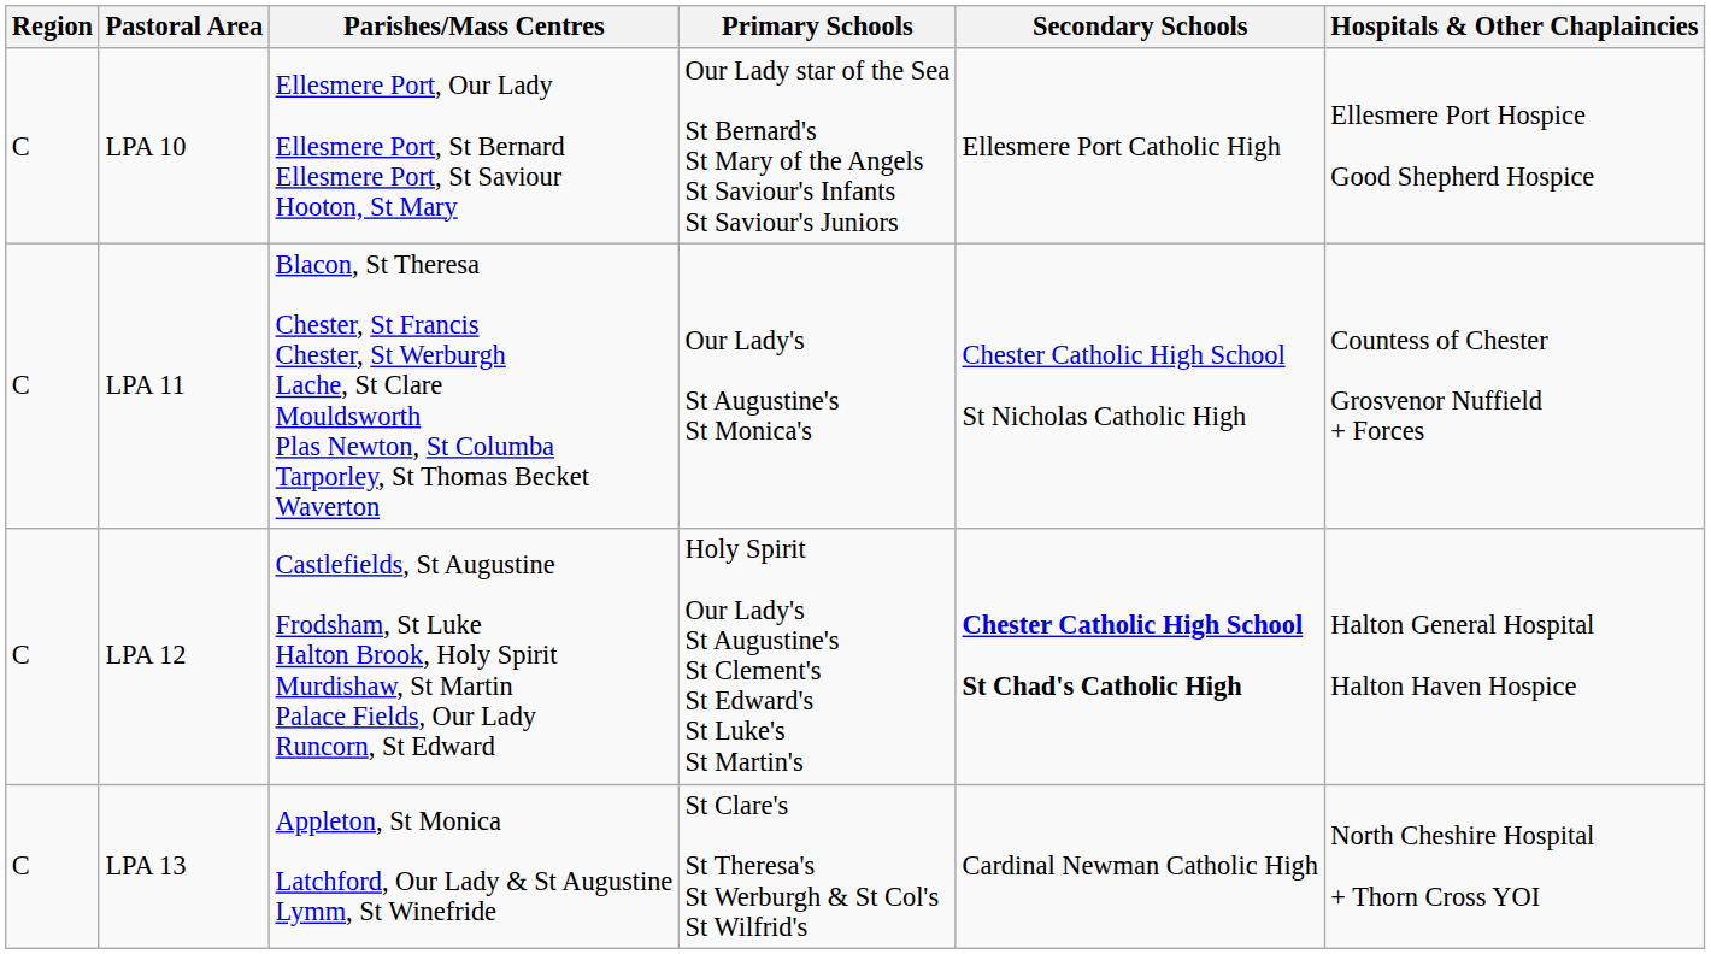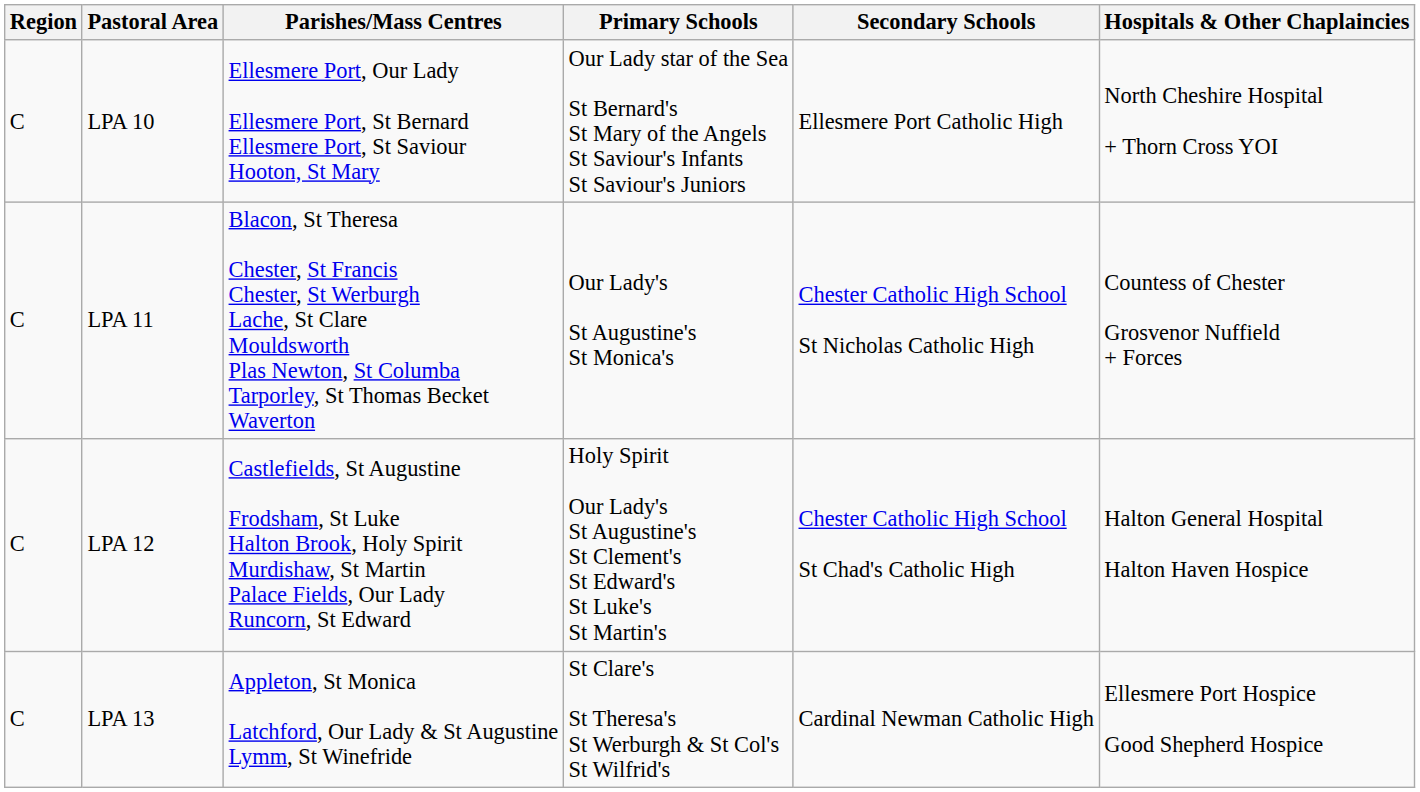LPA 10 | Hospitals & Other Chaplaincies: Ellesmere Port Hospice Good Shepherd Hospice -> North Cheshire Hospital + Thorn Cross YOI
LPA 12 | Secondary Schools: bold -> normal
LPA 13 | Hospitals & Other Chaplaincies: North Cheshire Hospital + Thorn Cross YOI -> Ellesmere Port Hospice Good Shepherd Hospice
